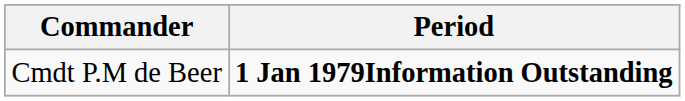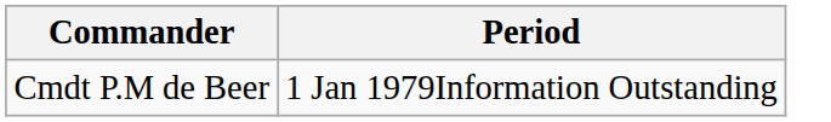Cmdt P.M de Beer | Period: bold -> normal
